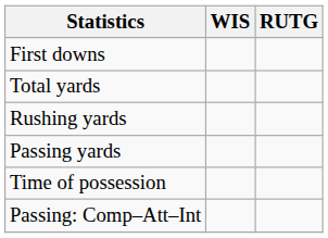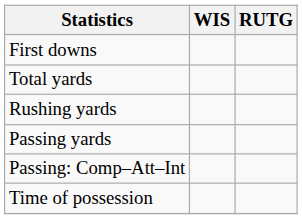rows swapped: Passing: Comp–Att–Int <-> Time of possession
